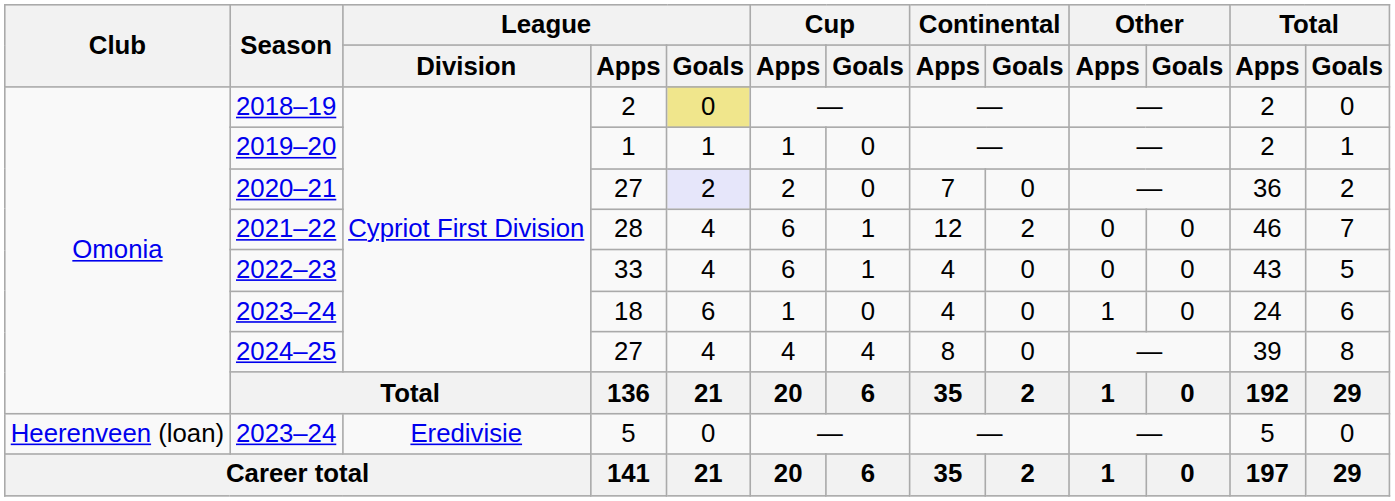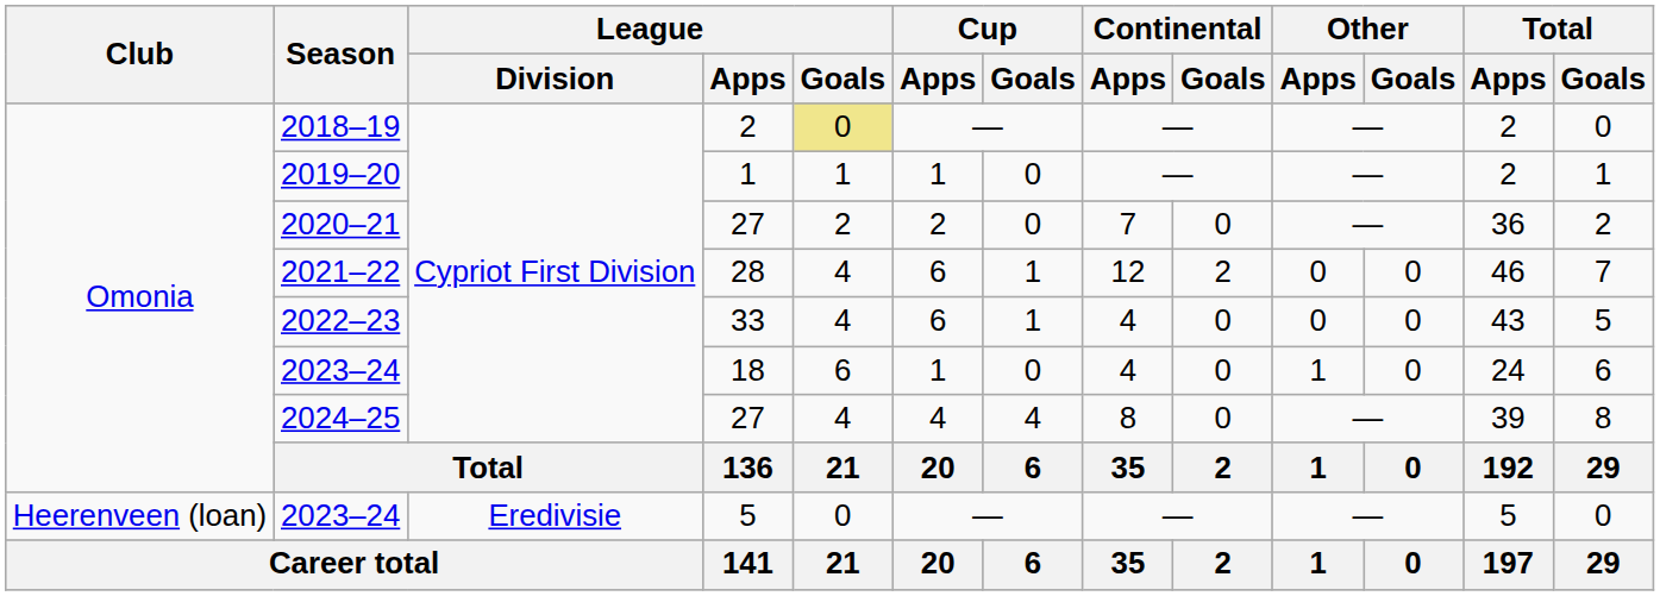2020–21 | League / Goals: lavender background -> no background
